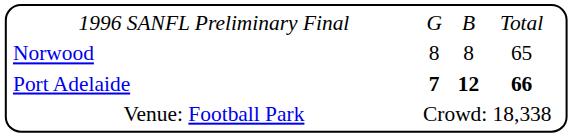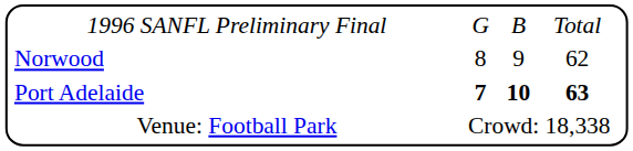Norwood | column 3: 8 -> 9
Norwood | column 4: 65 -> 62
Port Adelaide | column 3: 12 -> 10
Port Adelaide | column 4: 66 -> 63
